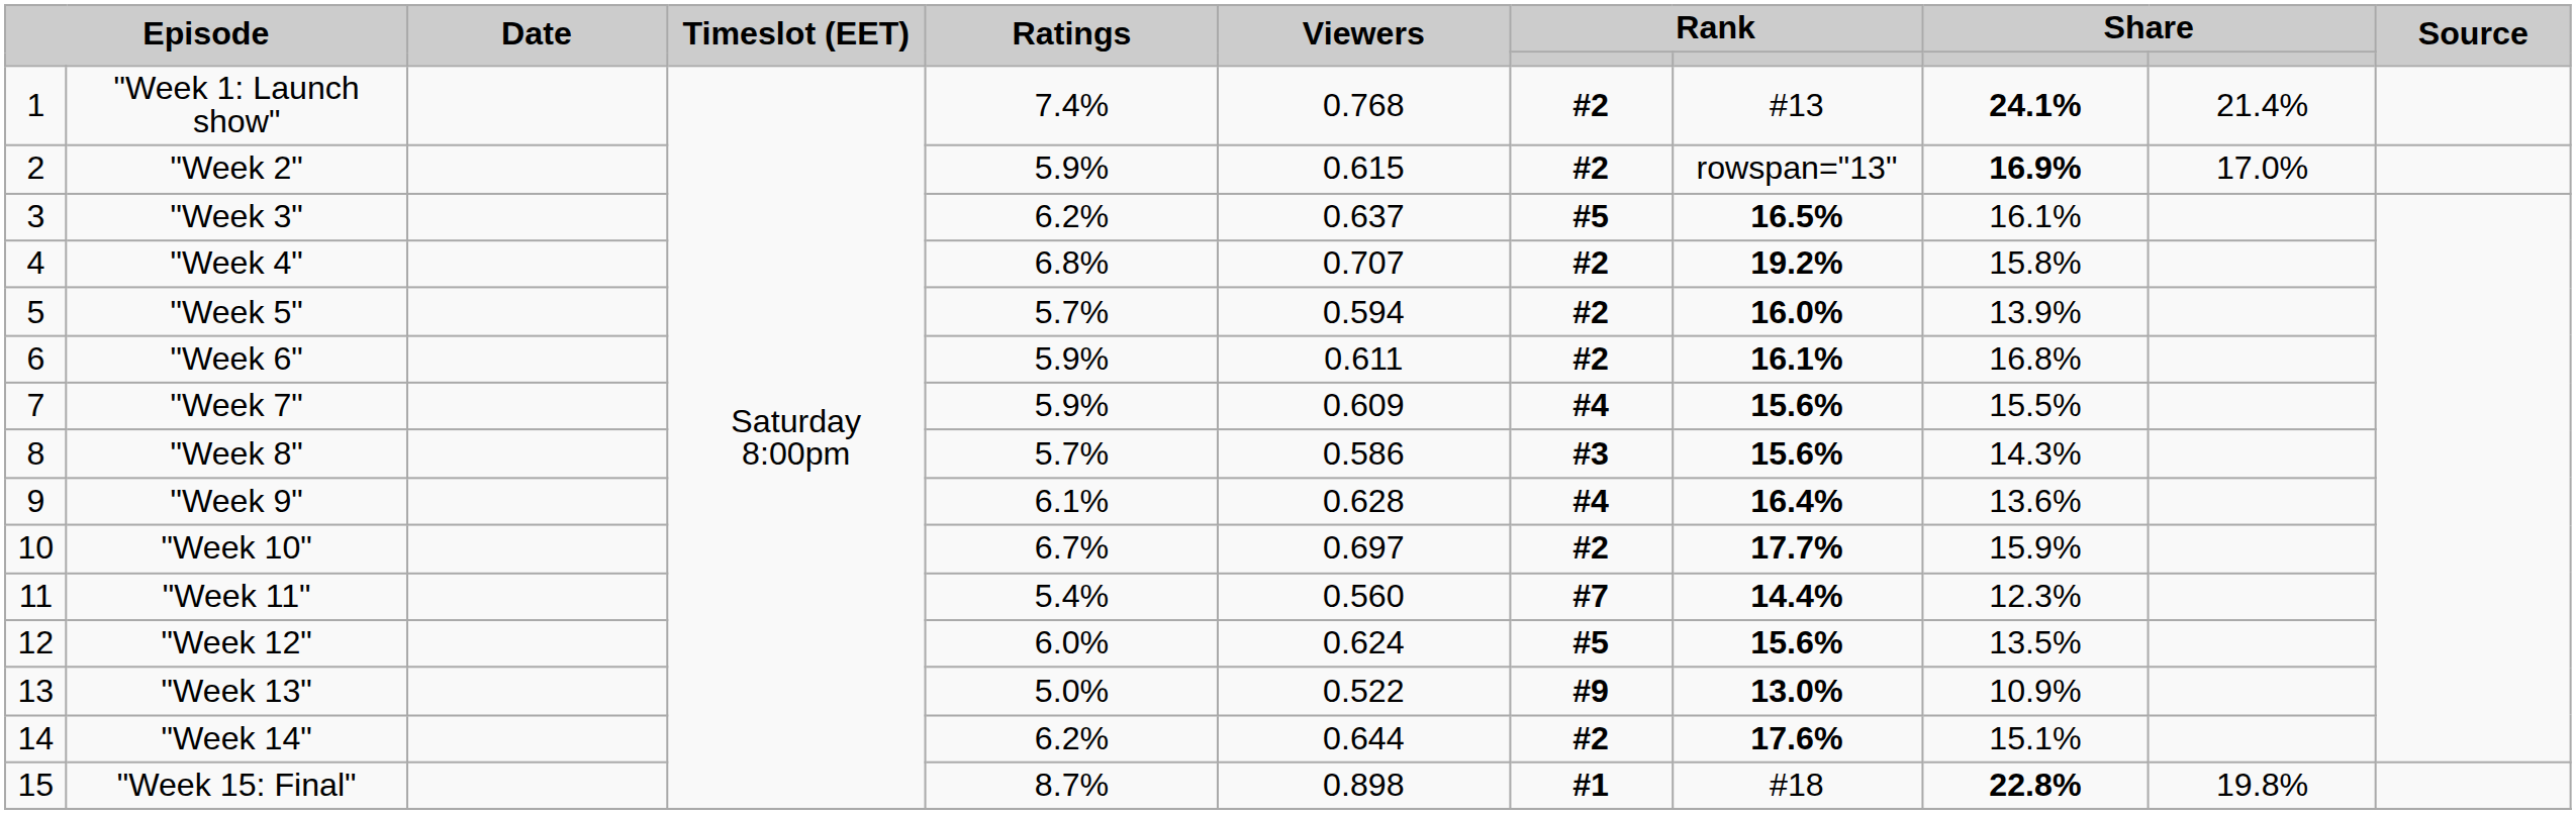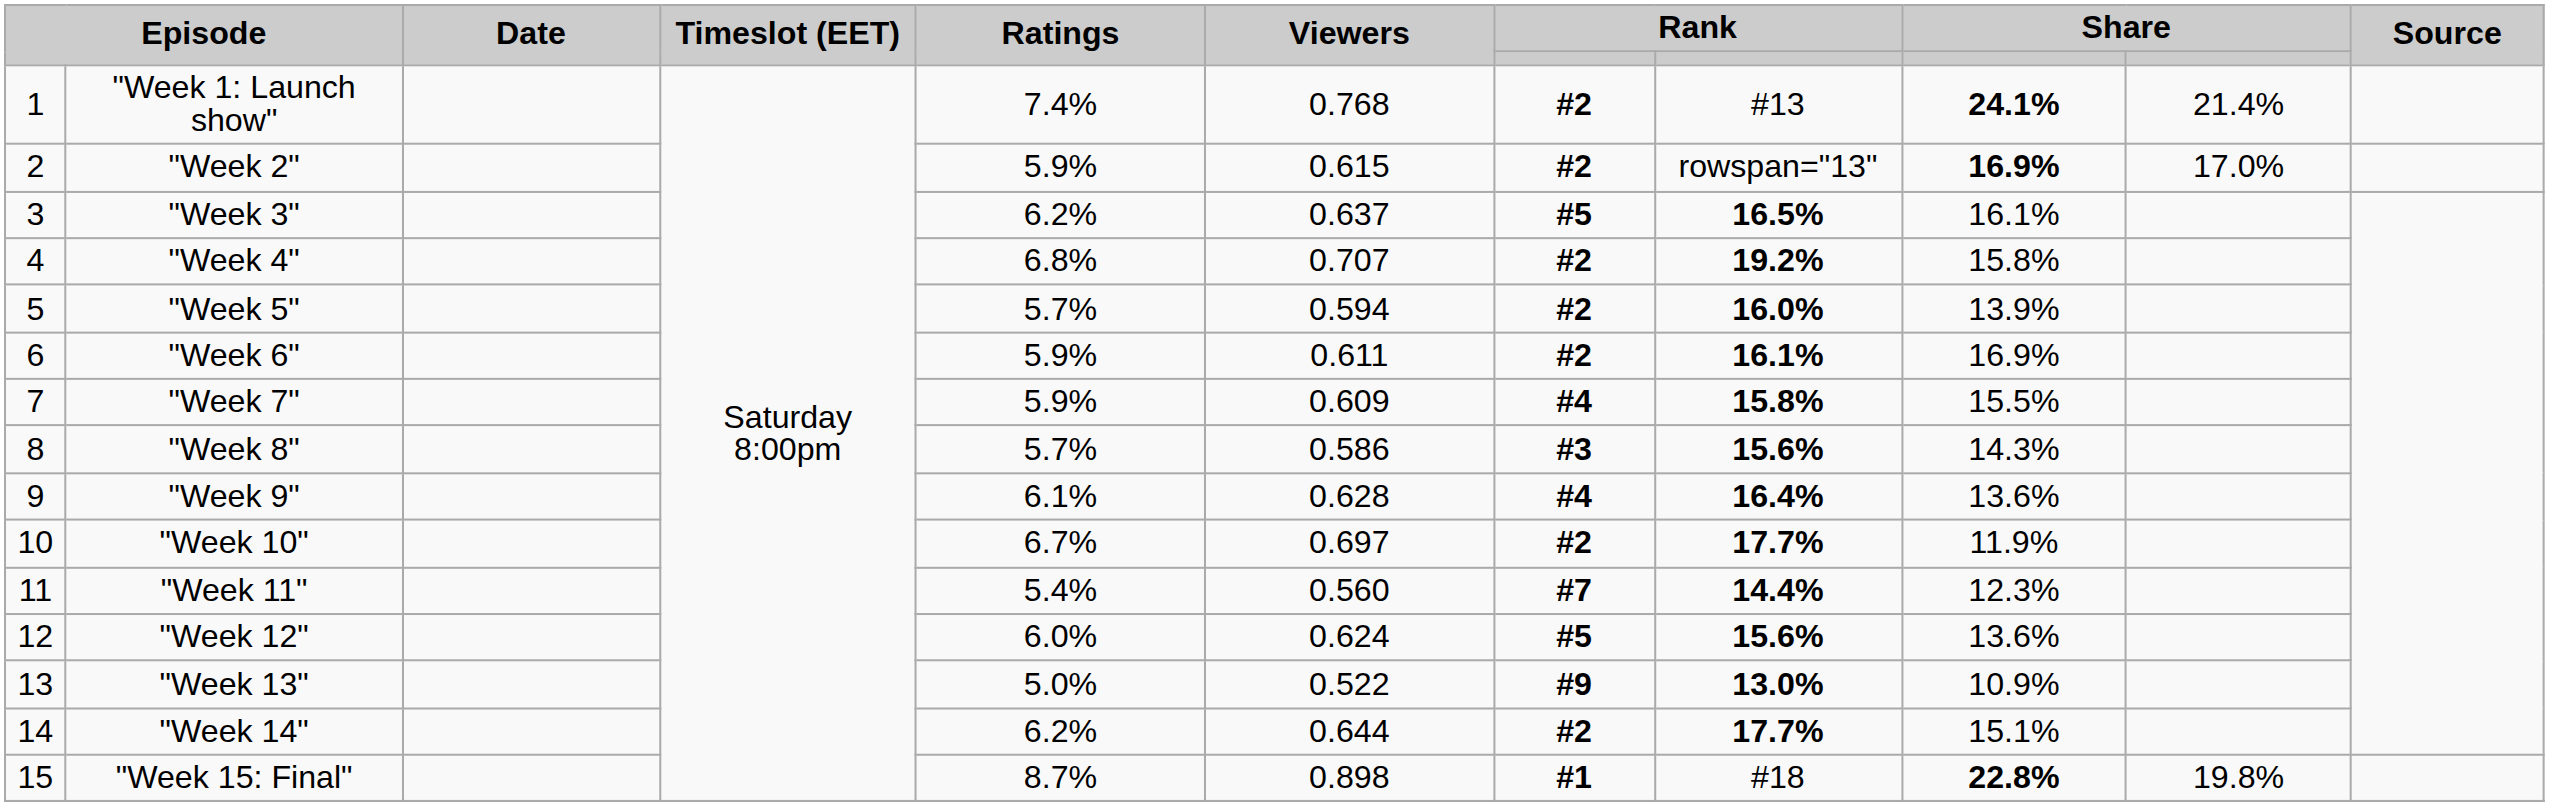"Week 6" | column 9: 16.8% -> 16.9%
"Week 7" | column 8: 15.6% -> 15.8%
"Week 10" | column 9: 15.9% -> 11.9%
"Week 12" | column 9: 13.5% -> 13.6%
"Week 14" | column 8: 17.6% -> 17.7%
